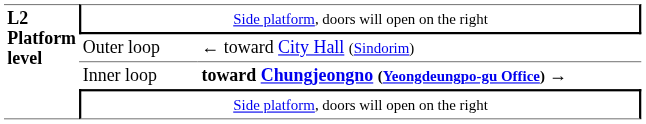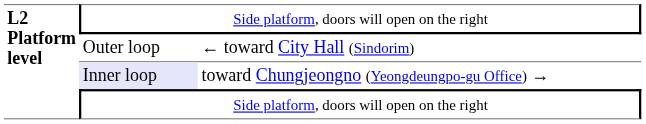Inner loop | column 2: no background -> lavender background
Inner loop | column 3: bold -> normal
